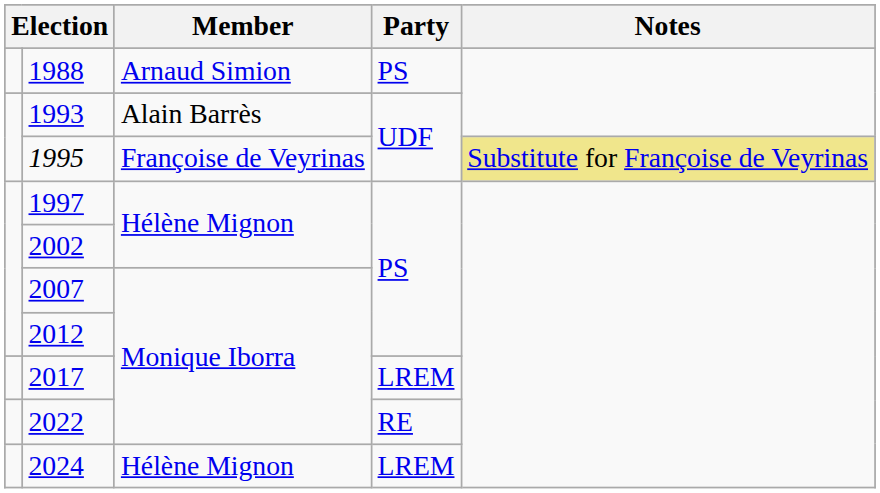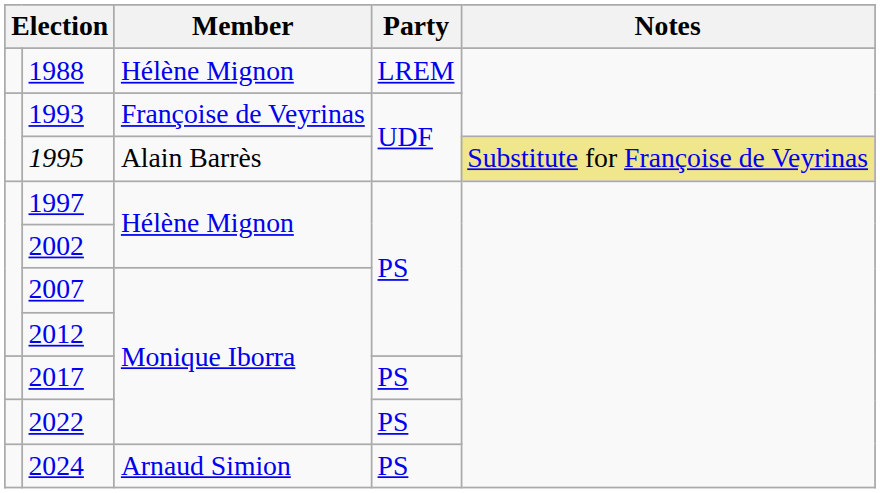1988 | Member: Arnaud Simion -> Hélène Mignon
1988 | Party: PS -> LREM
1993 | Member: Alain Barrès -> Françoise de Veyrinas
1995 | Member: Françoise de Veyrinas -> Alain Barrès
2017 | Party: LREM -> PS
2022 | Party: RE -> PS
2024 | Member: Hélène Mignon -> Arnaud Simion
2024 | Party: LREM -> PS
